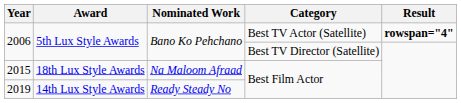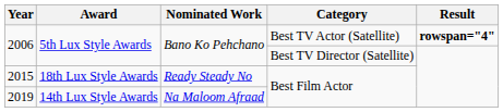2015 | Nominated Work: Na Maloom Afraad -> Ready Steady No
2019 | Nominated Work: Ready Steady No -> Na Maloom Afraad
